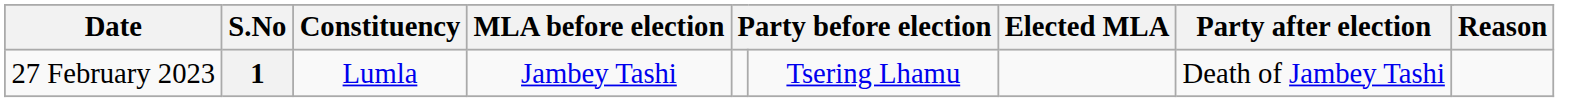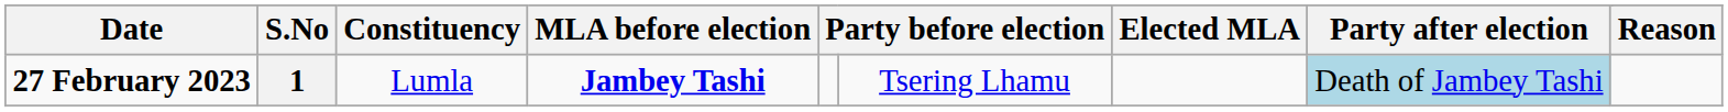1 | Date: normal -> bold
1 | MLA before election: normal -> bold
1 | column 8: no background -> lightblue background
